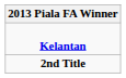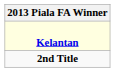row 2 | column 1: no background -> lightyellow background
